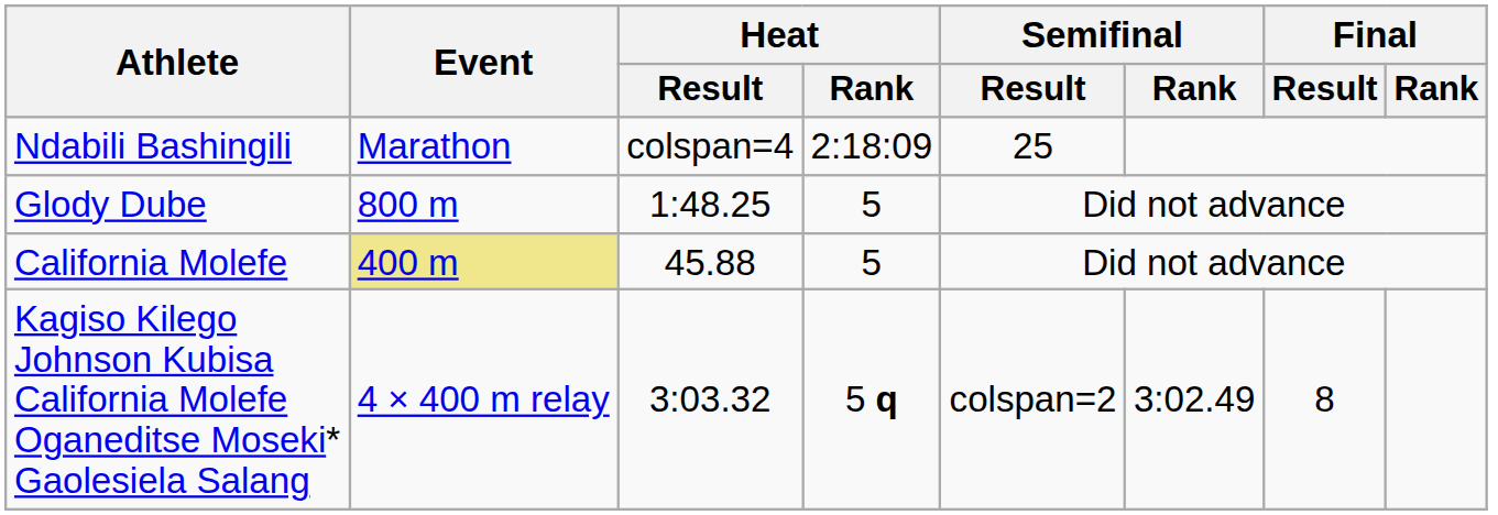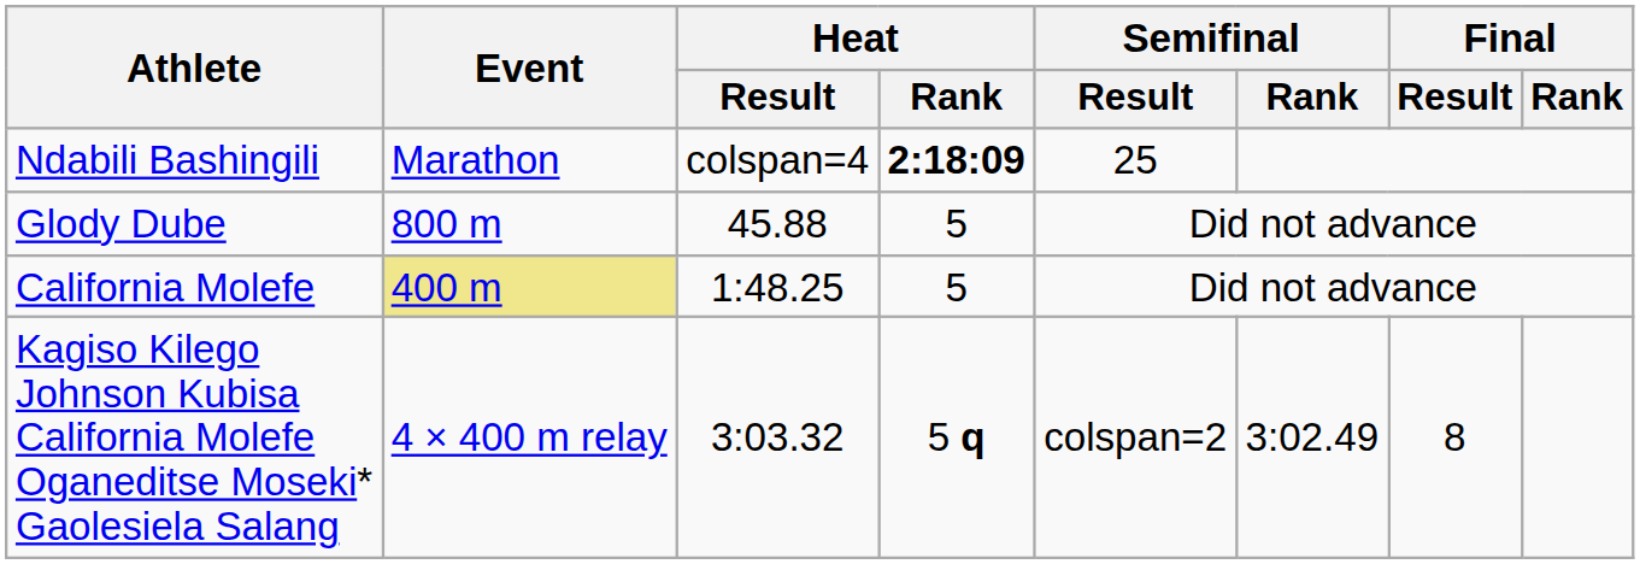Ndabili Bashingili | Heat / Rank: normal -> bold
Glody Dube | Heat / Result: 1:48.25 -> 45.88
California Molefe | Heat / Result: 45.88 -> 1:48.25
